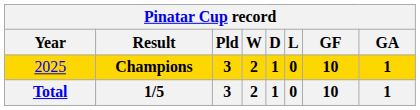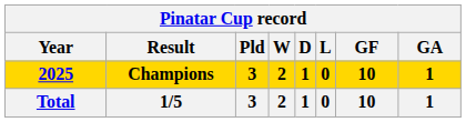Champions | Year: normal -> bold
